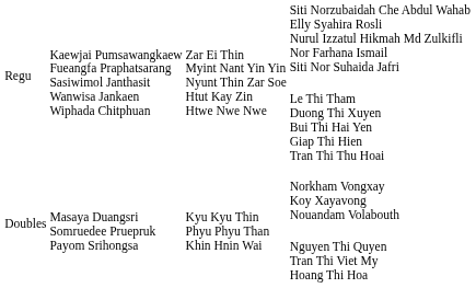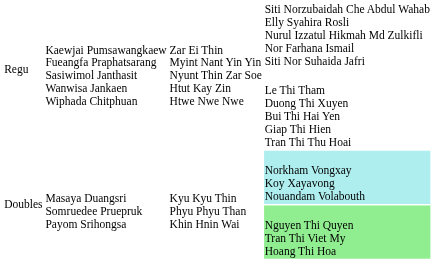Norkham Vongxay Koy Xayavong Nouandam Volabouth | column 4: no background -> paleturquoise background
Nguyen Thi Quyen Tran Thi Viet My Hoang Thi Hoa | column 4: no background -> lightgreen background
